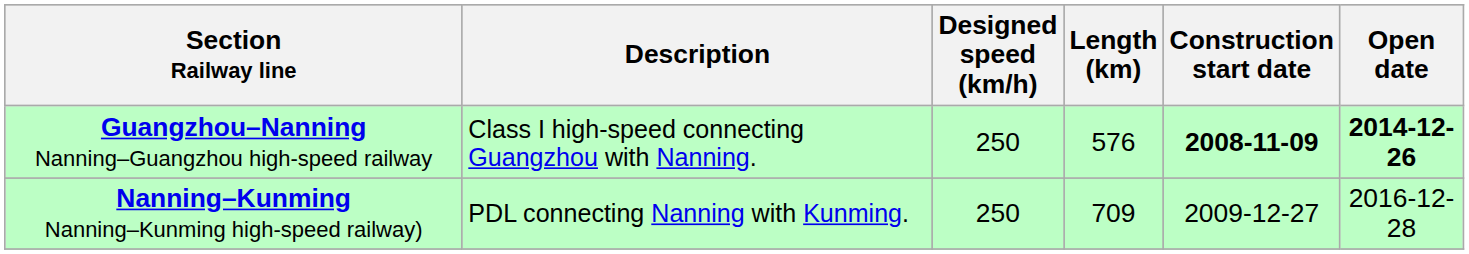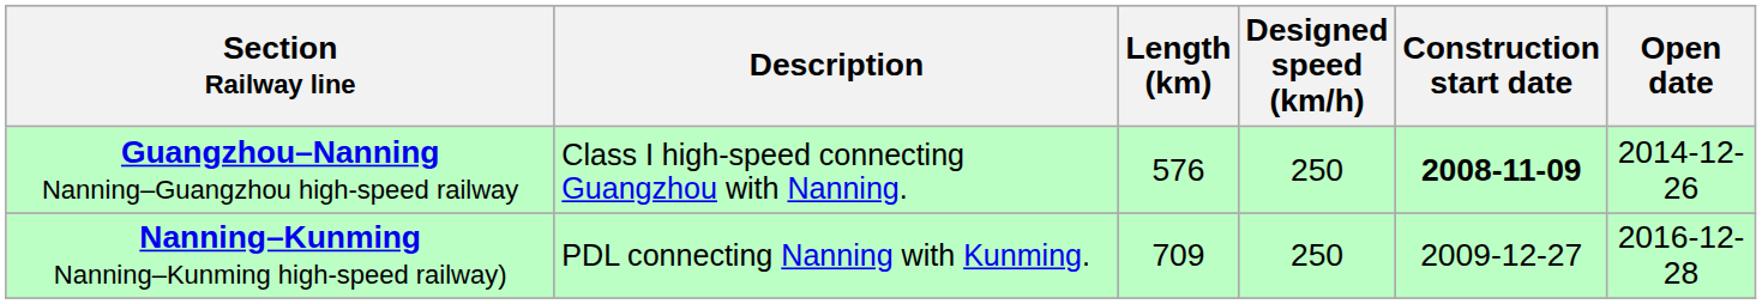columns swapped: Designed speed (km/h) <-> Length (km)
Guangzhou–Nanning Nanning–Guangzhou high-speed railway | Open date: bold -> normal
